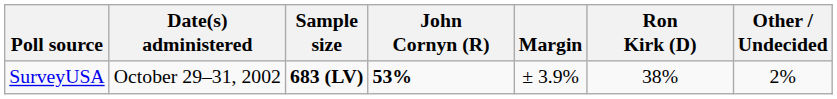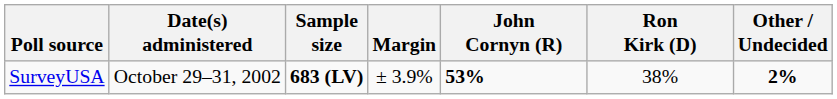columns swapped: Margin <-> John Cornyn (R)
SurveyUSA | Other / Undecided: normal -> bold
